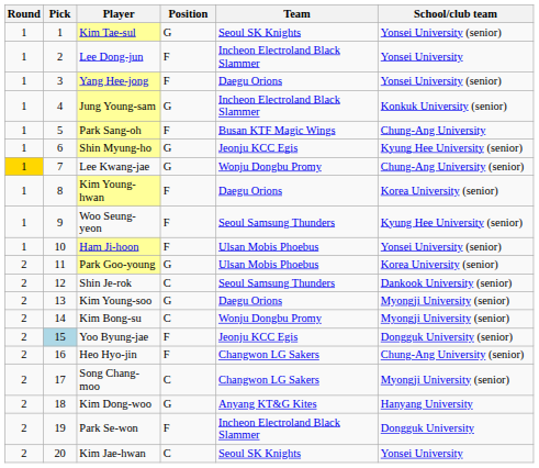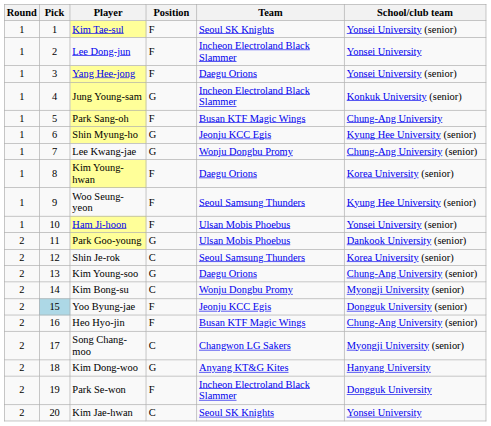Kim Tae-sul | Position: G -> F
Lee Kwang-jae | Round: gold background -> no background
Park Goo-young | School/club team: Korea University (senior) -> Dankook University (senior)
Shin Je-rok | School/club team: Dankook University (senior) -> Korea University (senior)
Kim Young-soo | School/club team: Myongji University (senior) -> Chung-Ang University (senior)
Heo Hyo-jin | Team: Changwon LG Sakers -> Busan KTF Magic Wings
